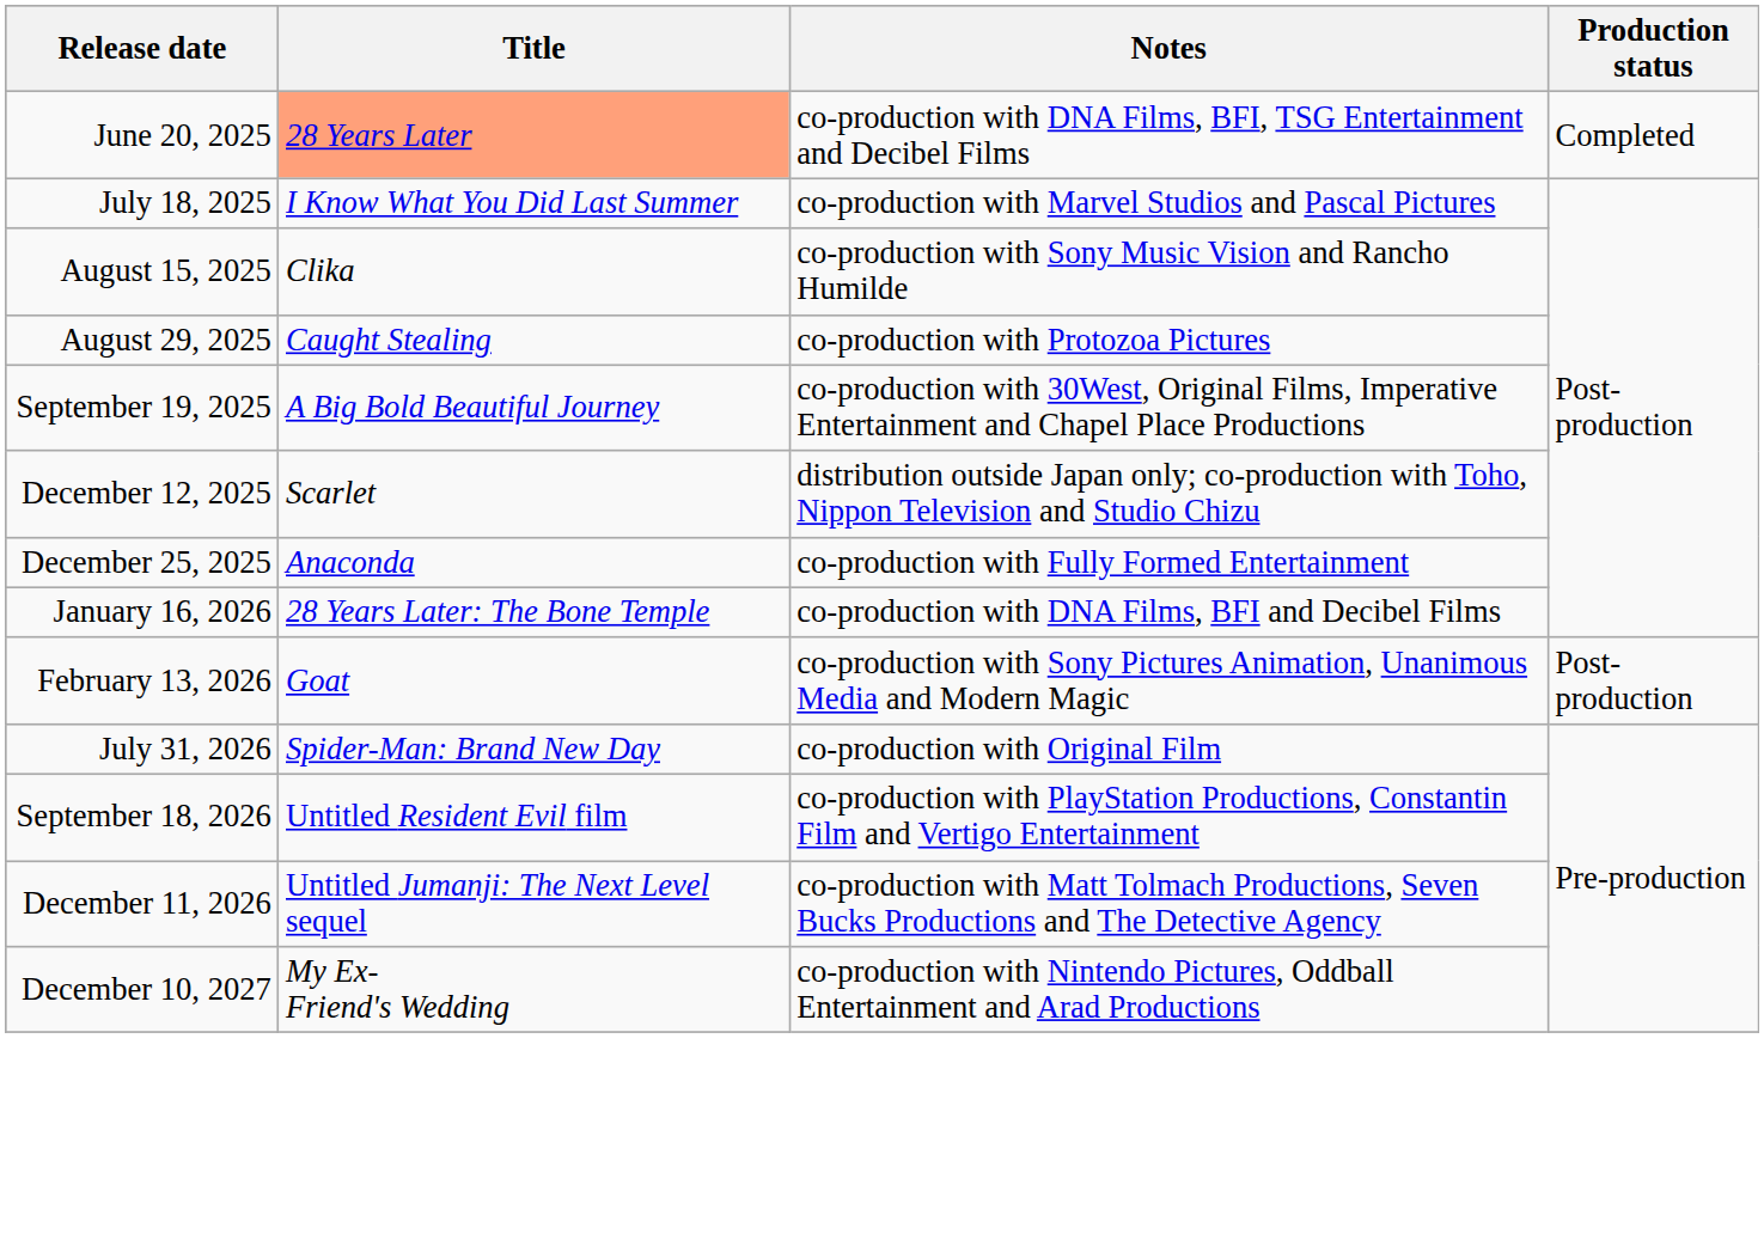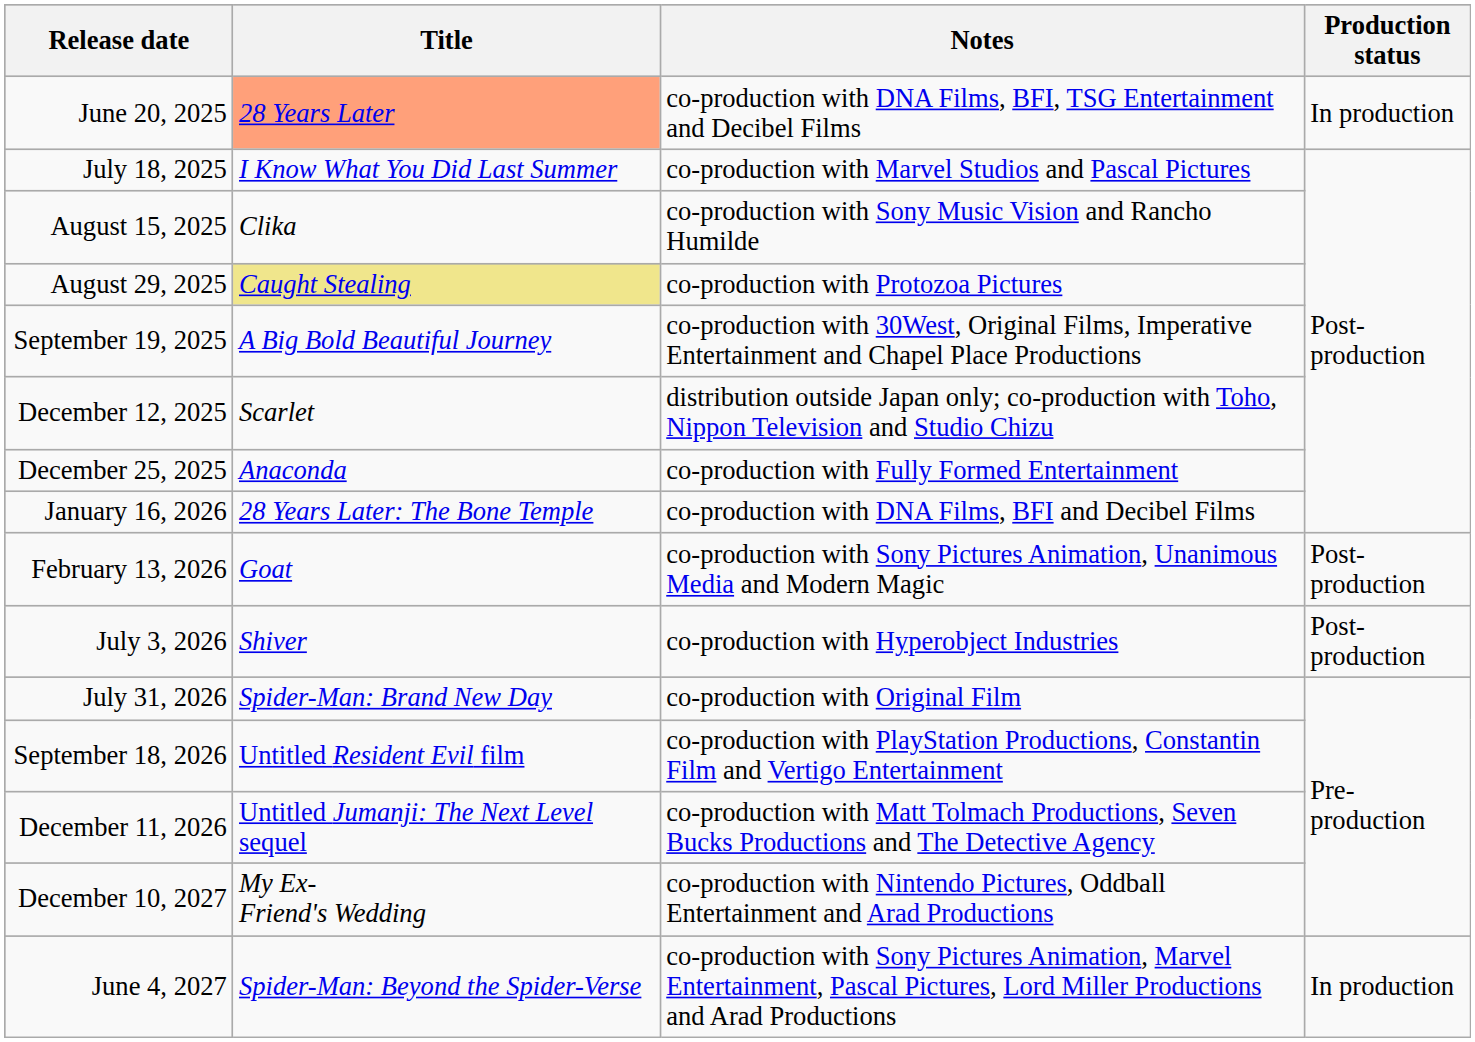June 20, 2025 | Production status: Completed -> In production
August 29, 2025 | Title: no background -> khaki background
+ row: July 3, 2026 | Shiver | co-production with Hyperobject Industries | Post-production
+ row: June 4, 2027 | Spider-Man: Beyond the Spider-Verse | co-production with Sony Pictures Animation, Marvel Entertainment, Pascal Pictures, Lord Miller Productions and Arad Productions | In production
